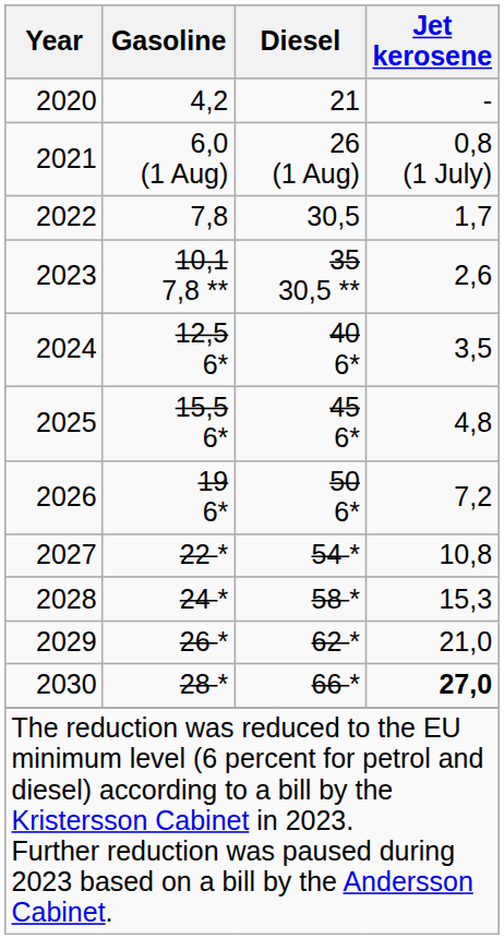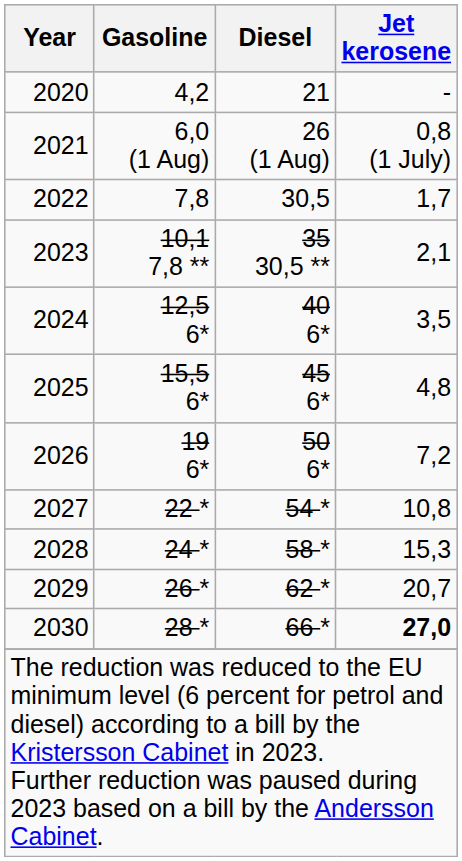2023 | Jet kerosene: 2,6 -> 2,1
2029 | Jet kerosene: 21,0 -> 20,7
